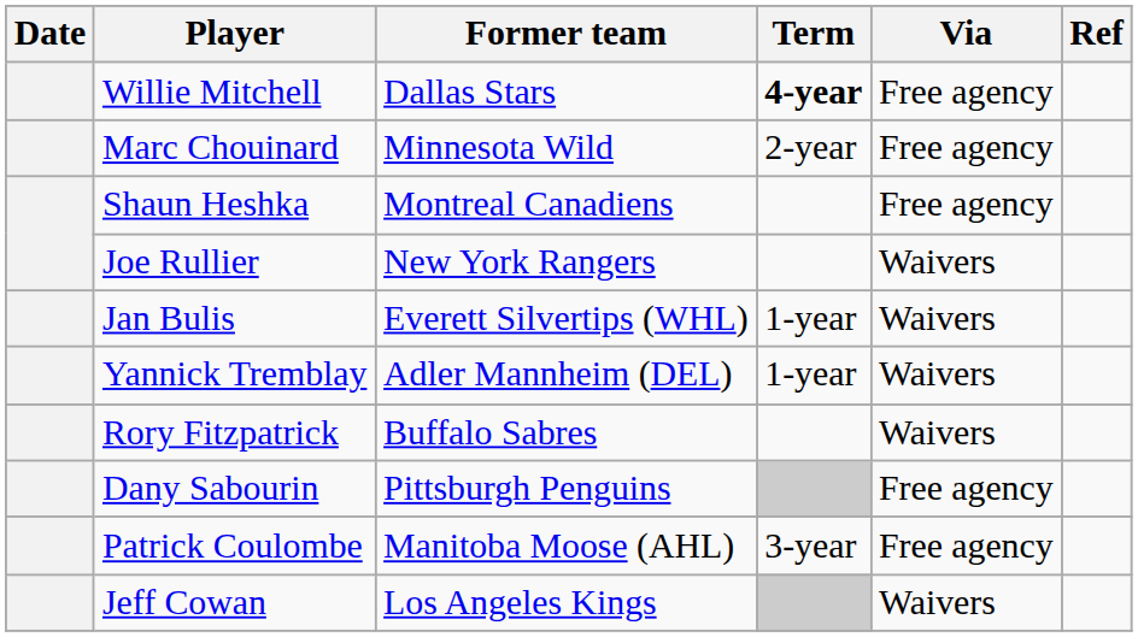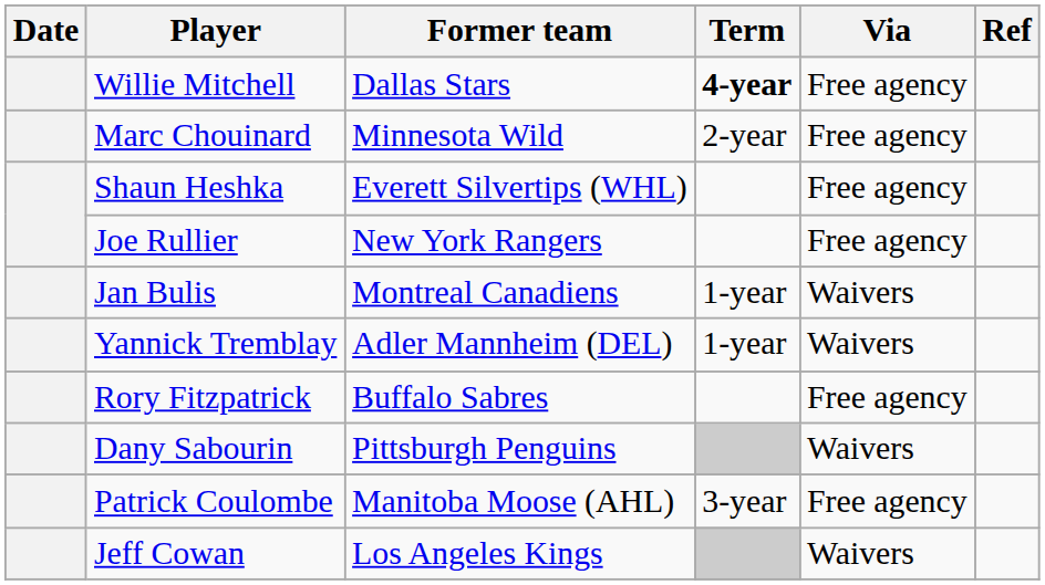Shaun Heshka | Former team: Montreal Canadiens -> Everett Silvertips (WHL)
Joe Rullier | Via: Waivers -> Free agency
Jan Bulis | Former team: Everett Silvertips (WHL) -> Montreal Canadiens
Rory Fitzpatrick | Via: Waivers -> Free agency
Dany Sabourin | Via: Free agency -> Waivers
